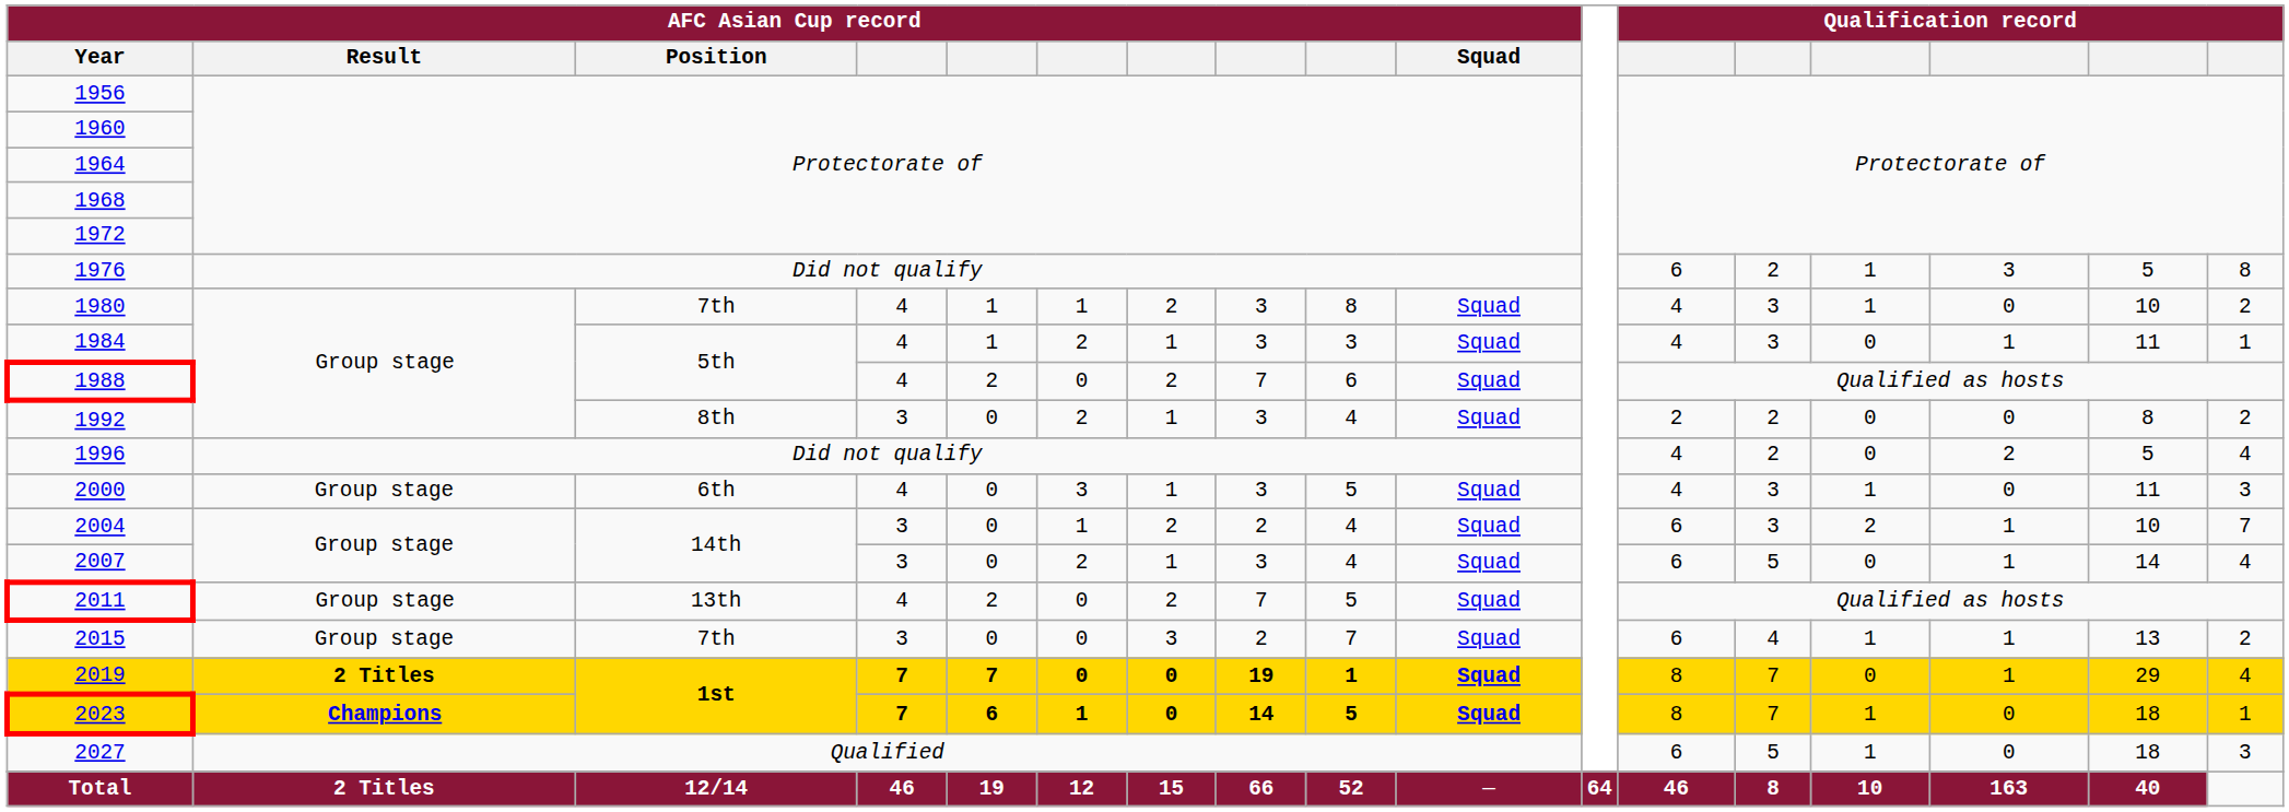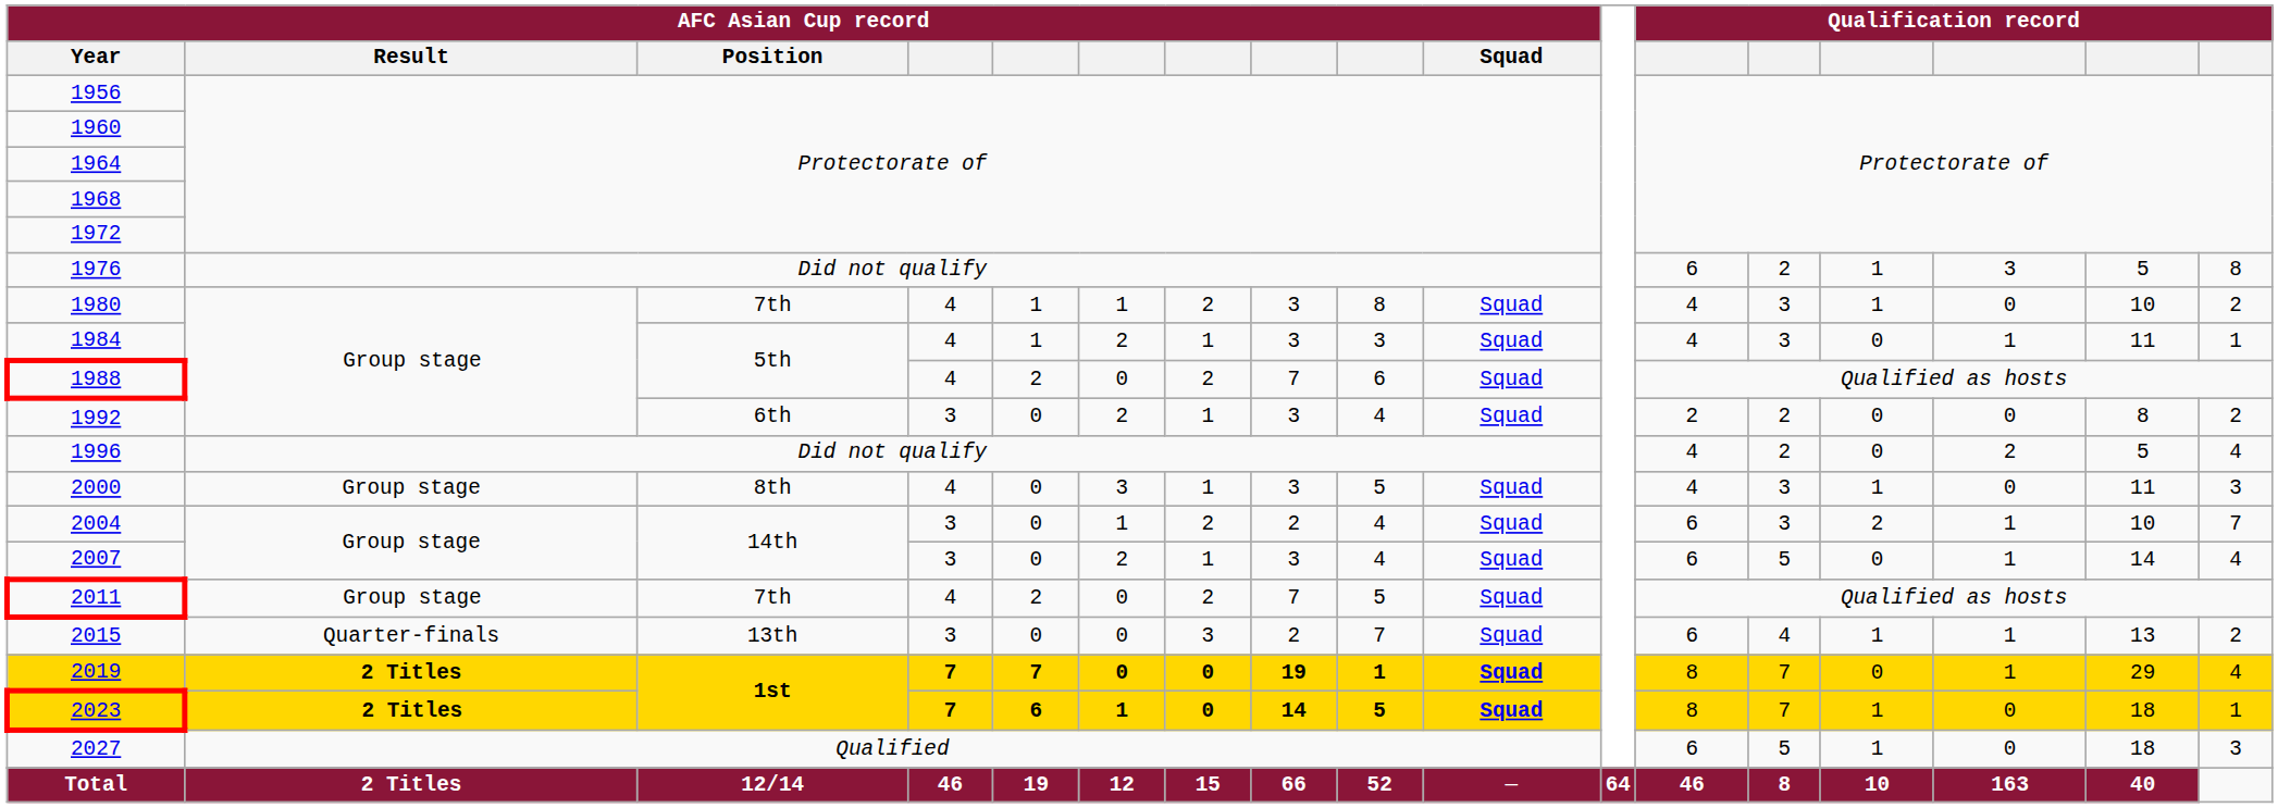1992 | AFC Asian Cup record / Position: 8th -> 6th
2000 | AFC Asian Cup record / Position: 6th -> 8th
2011 | AFC Asian Cup record / Position: 13th -> 7th
2015 | AFC Asian Cup record / Result: Group stage -> Quarter-finals
2015 | AFC Asian Cup record / Position: 7th -> 13th
2023 | AFC Asian Cup record / Result: Champions -> 2 Titles
